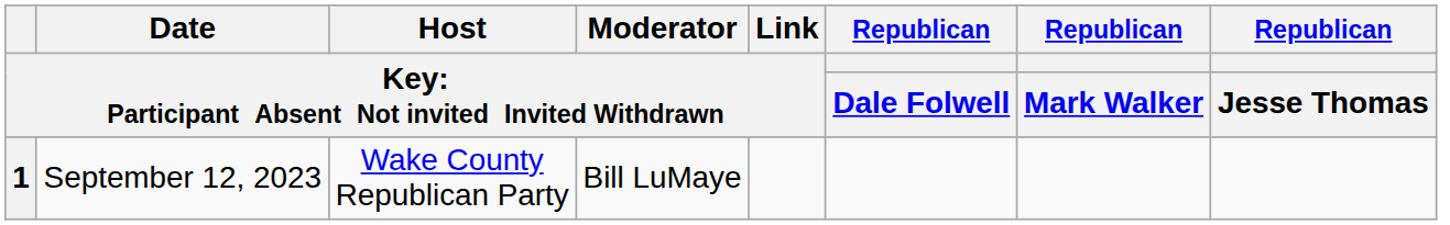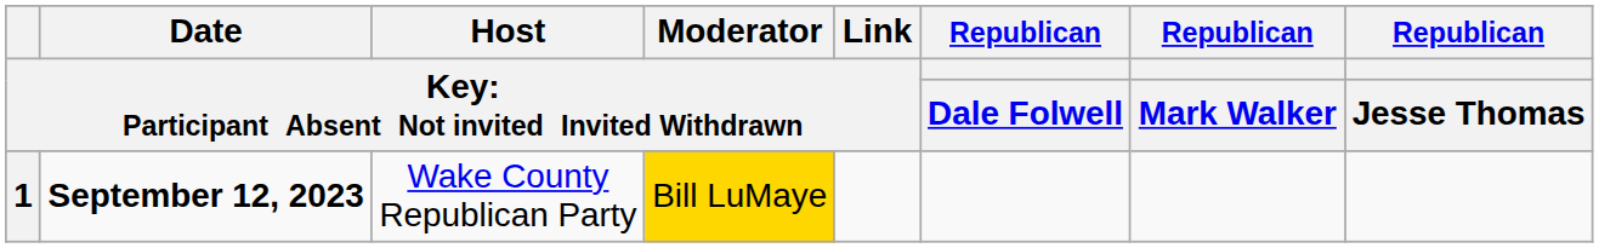1 | column 2: normal -> bold
1 | column 4: no background -> gold background
